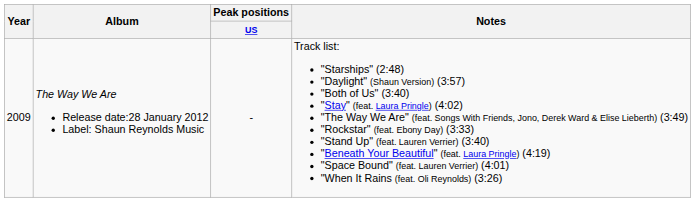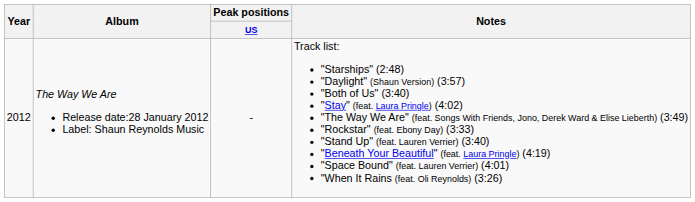row 3 | Year: 2009 -> 2012
